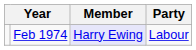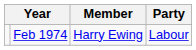Feb 1974 | Member: lavender background -> no background
